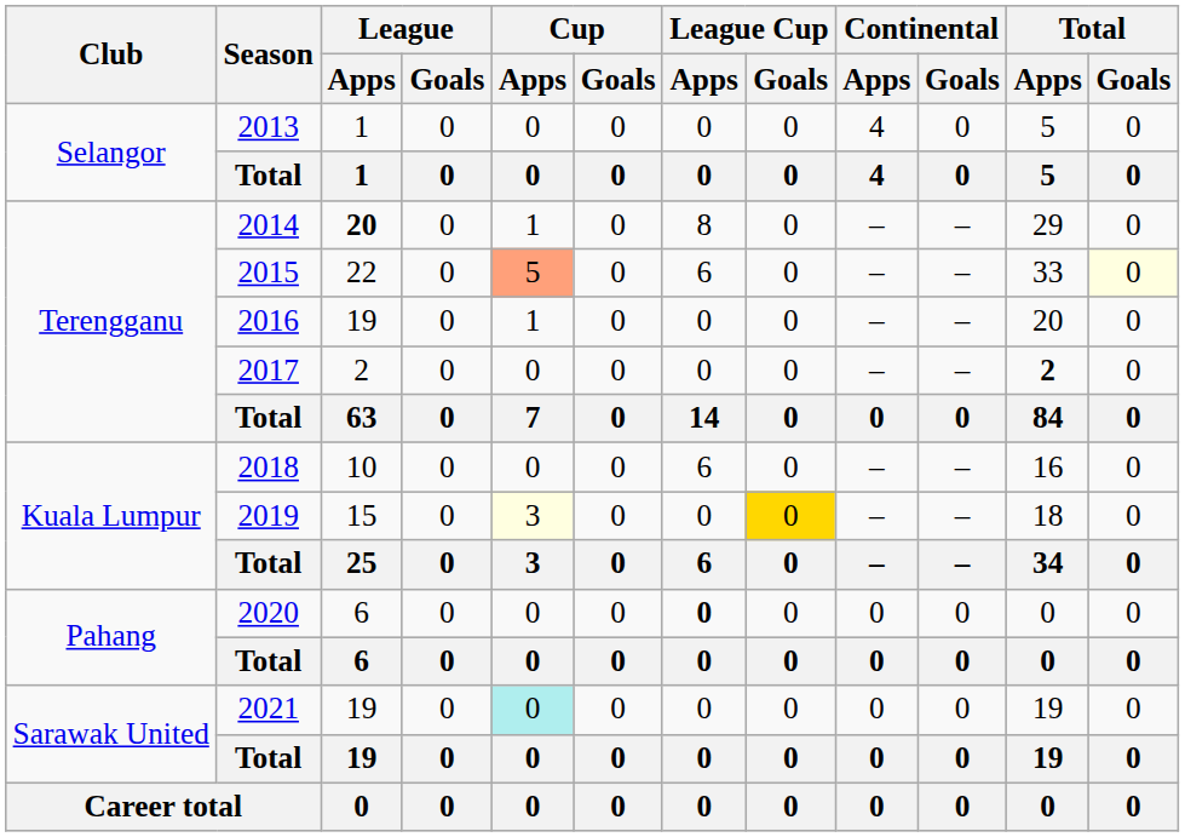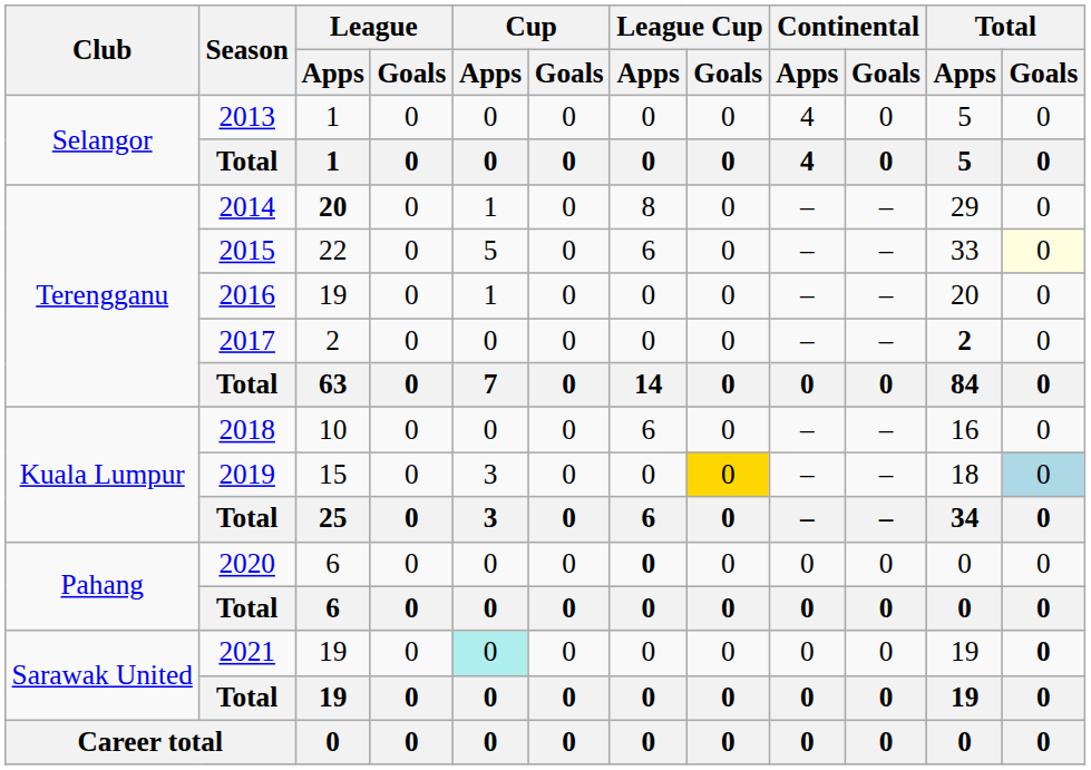2015 | Cup / Apps: lightsalmon background -> no background
2019 | Cup / Apps: lightyellow background -> no background
2019 | Total / Goals: no background -> lightblue background
2021 | Total / Goals: normal -> bold
